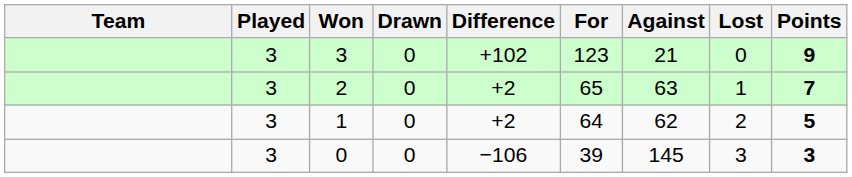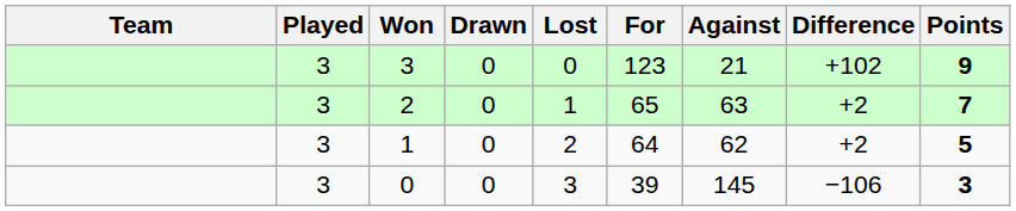columns swapped: Lost <-> Difference
